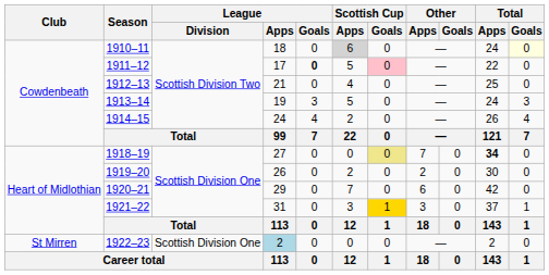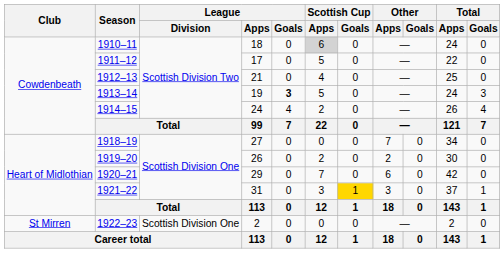1910–11 | Total / Goals: lightyellow background -> no background
1911–12 | League / Goals: bold -> normal
1911–12 | Scottish Cup / Goals: pink background -> no background
1913–14 | League / Goals: normal -> bold
1918–19 | Scottish Cup / Goals: khaki background -> no background
1918–19 | Total / Apps: bold -> normal
1922–23 | League / Apps: lightblue background -> no background
